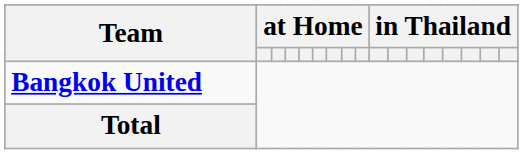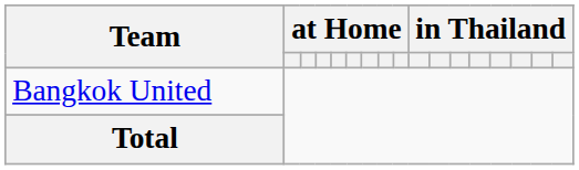Bangkok United | Team: bold -> normal
